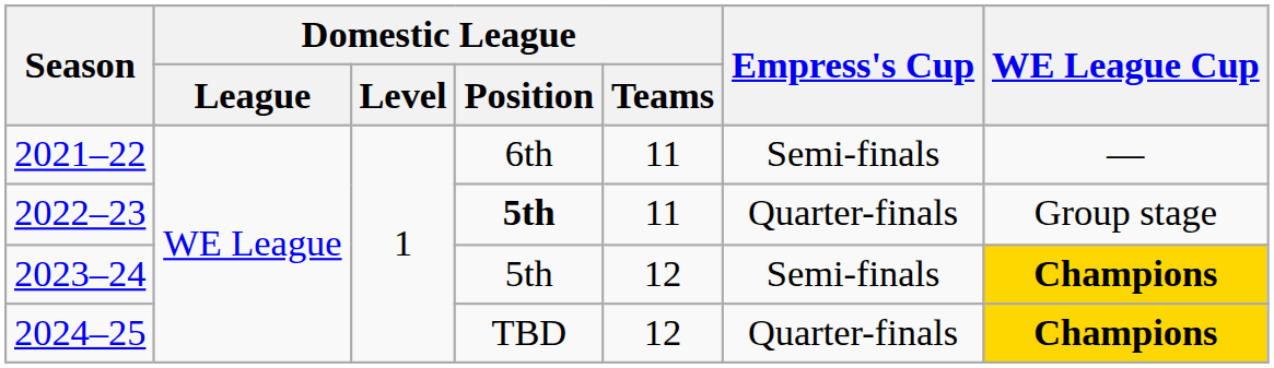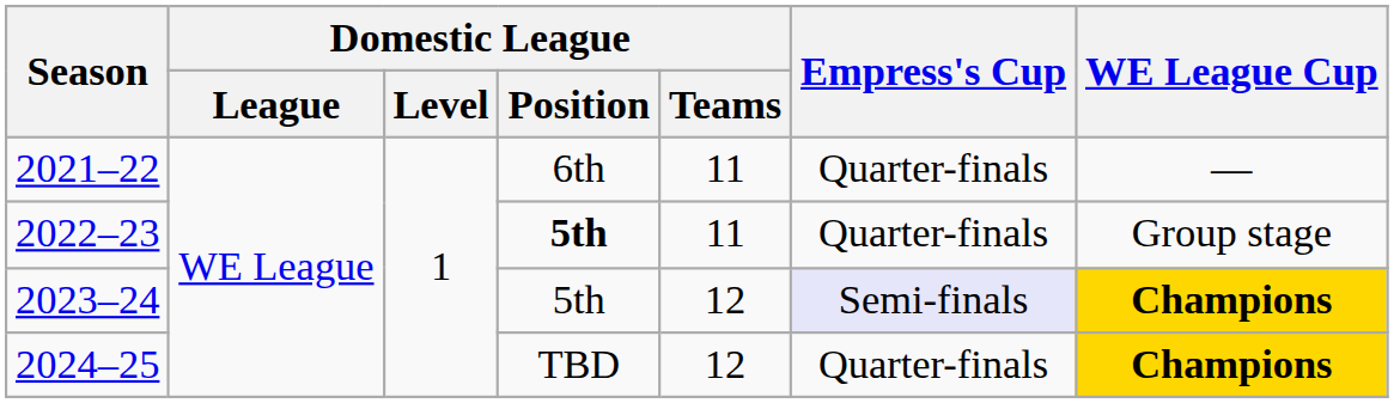2021–22 | Empress's Cup: Semi-finals -> Quarter-finals
2023–24 | Empress's Cup: no background -> lavender background
